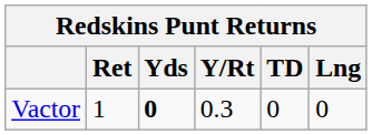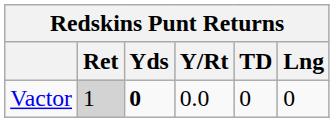Vactor | Ret: no background -> lightgrey background
Vactor | Y/Rt: 0.3 -> 0.0
